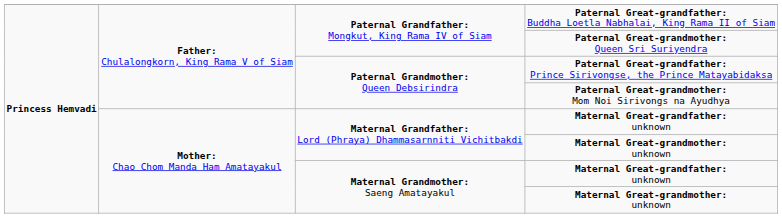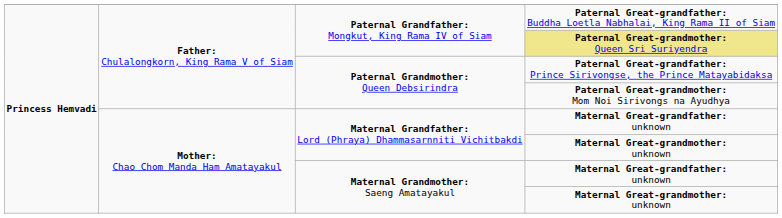Paternal Great-grandmother: Queen Sri Suriyendra | column 4: no background -> khaki background
